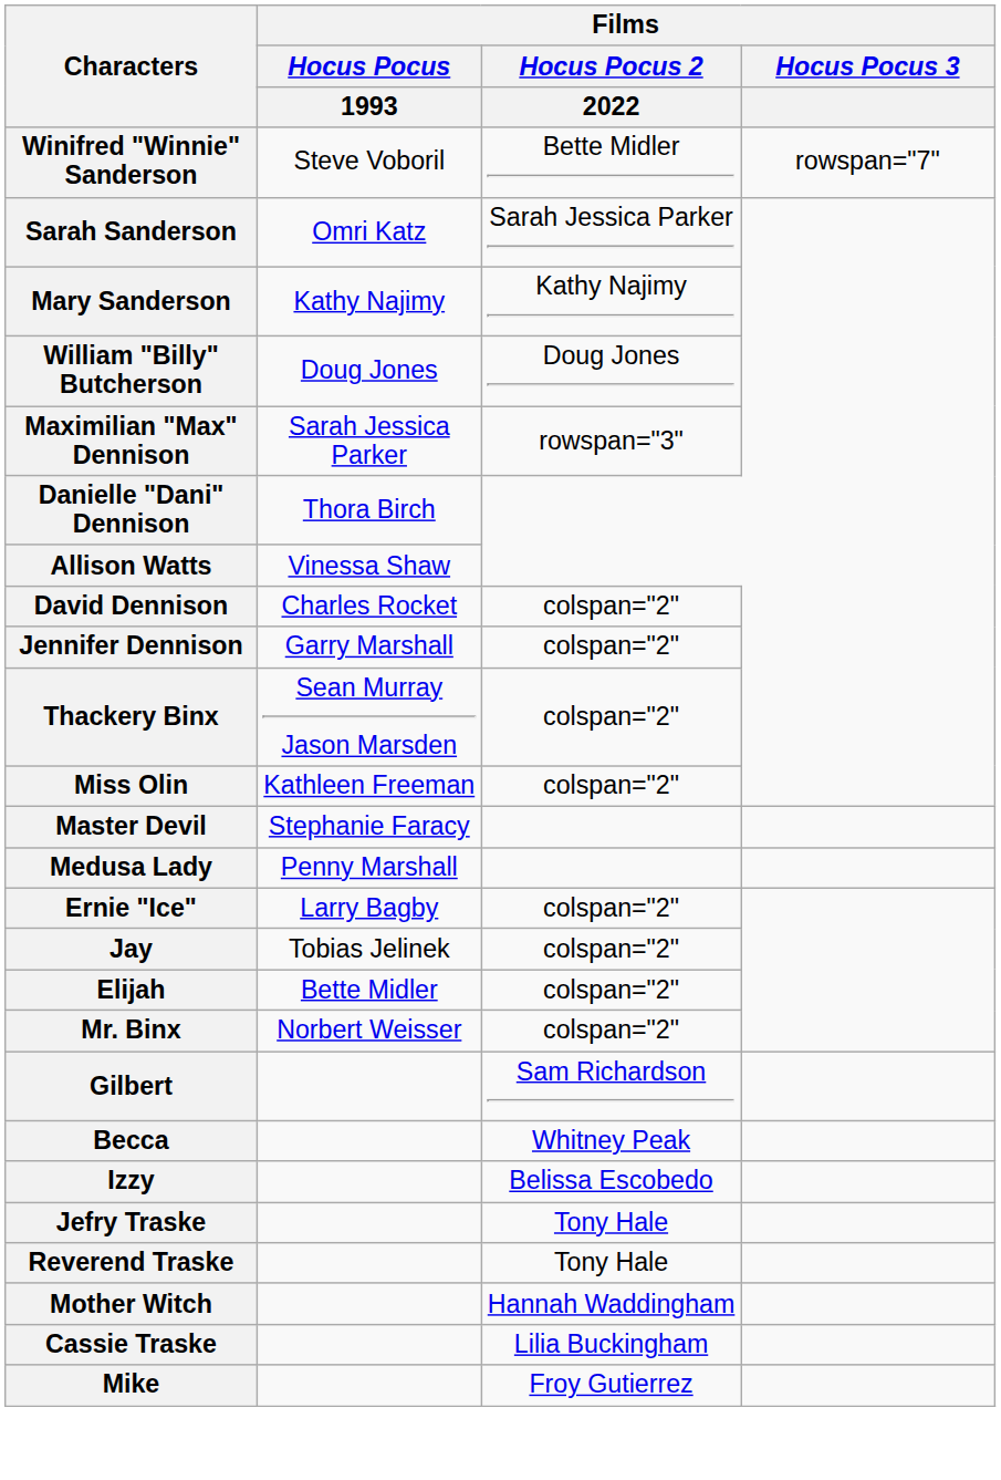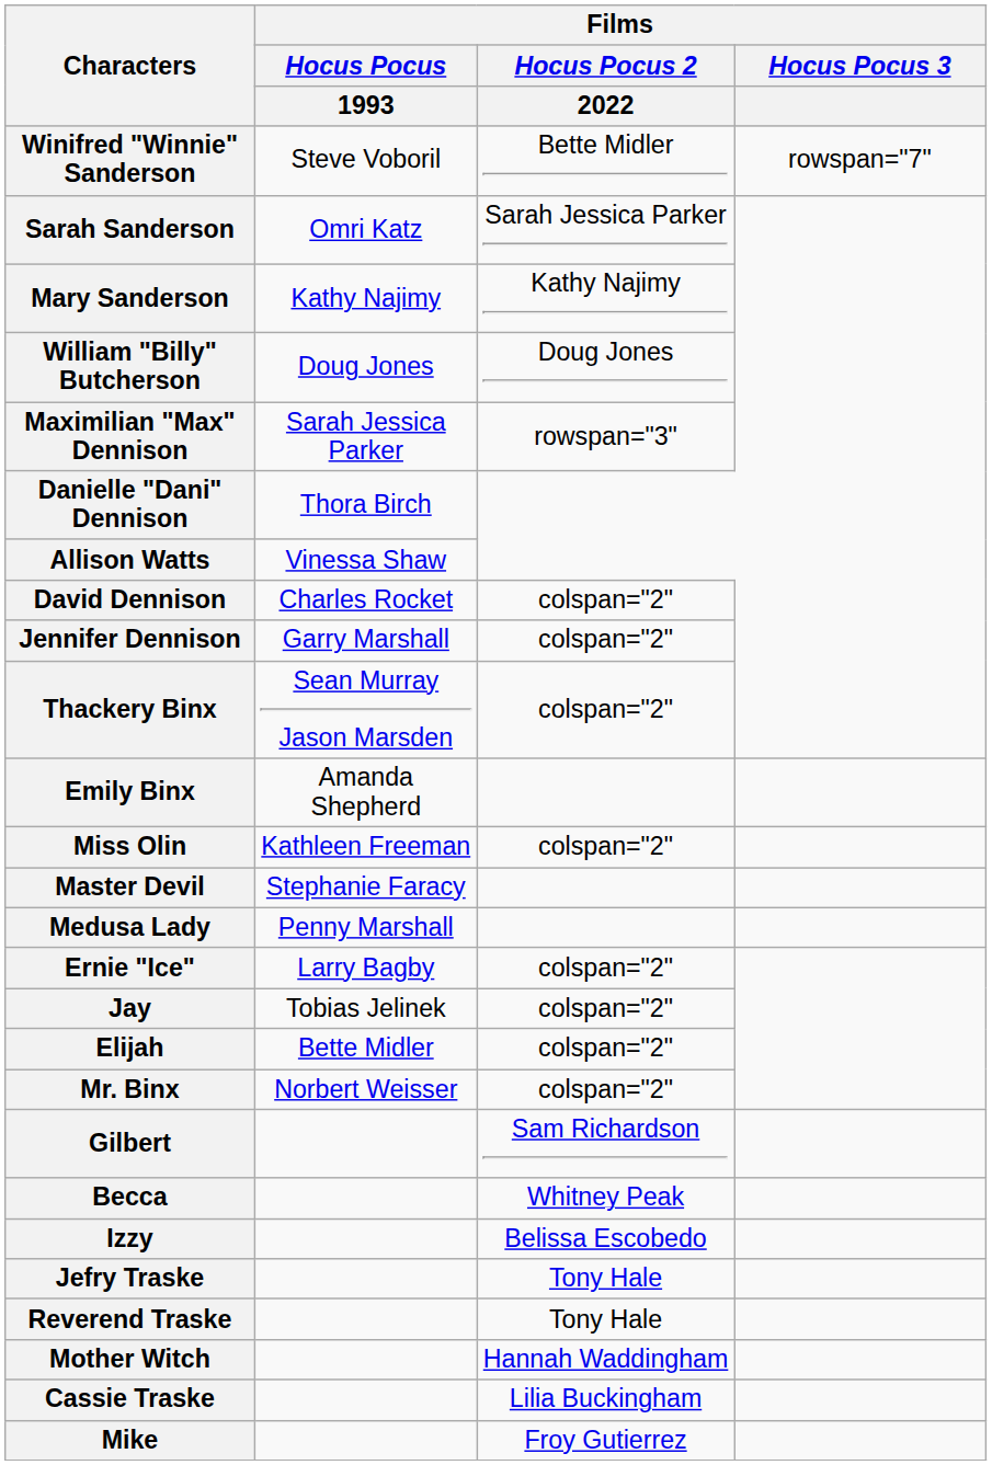+ row: Emily Binx | Amanda Shepherd
